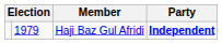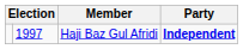Haji Baz Gul Afridi | column 2: 1979 -> 1997
